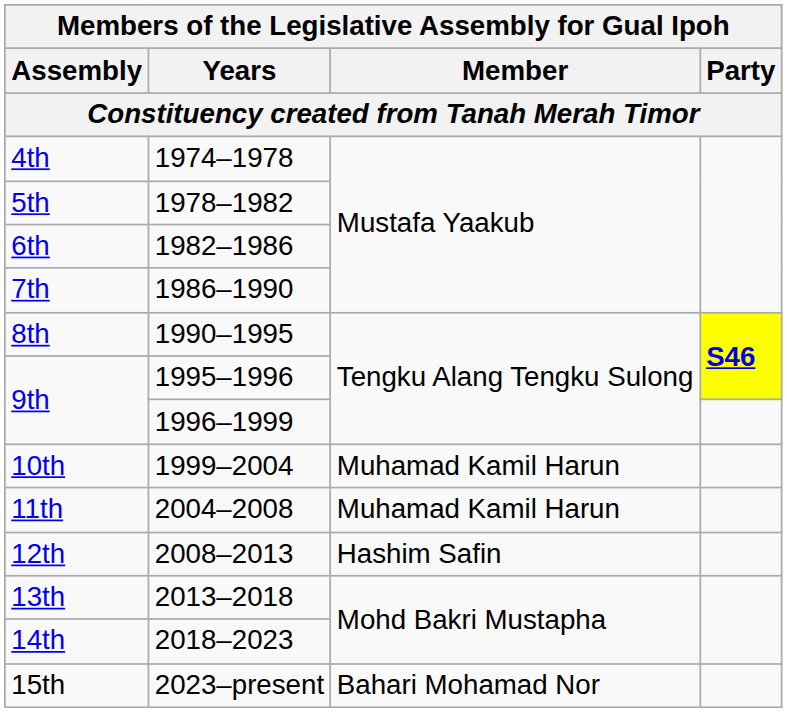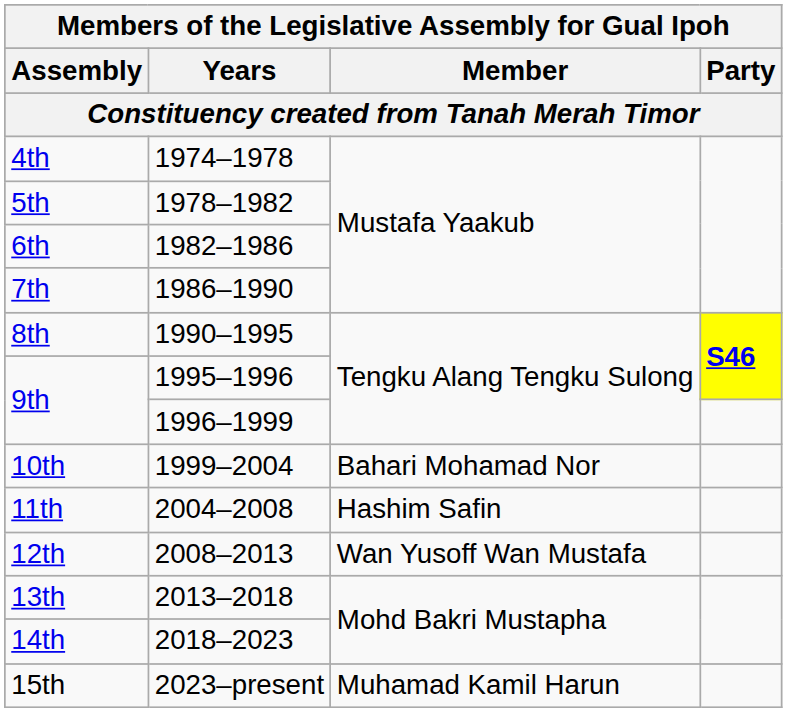10th | Member: Muhamad Kamil Harun -> Bahari Mohamad Nor
11th | Member: Muhamad Kamil Harun -> Hashim Safin
12th | Member: Hashim Safin -> Wan Yusoff Wan Mustafa
15th | Member: Bahari Mohamad Nor -> Muhamad Kamil Harun
